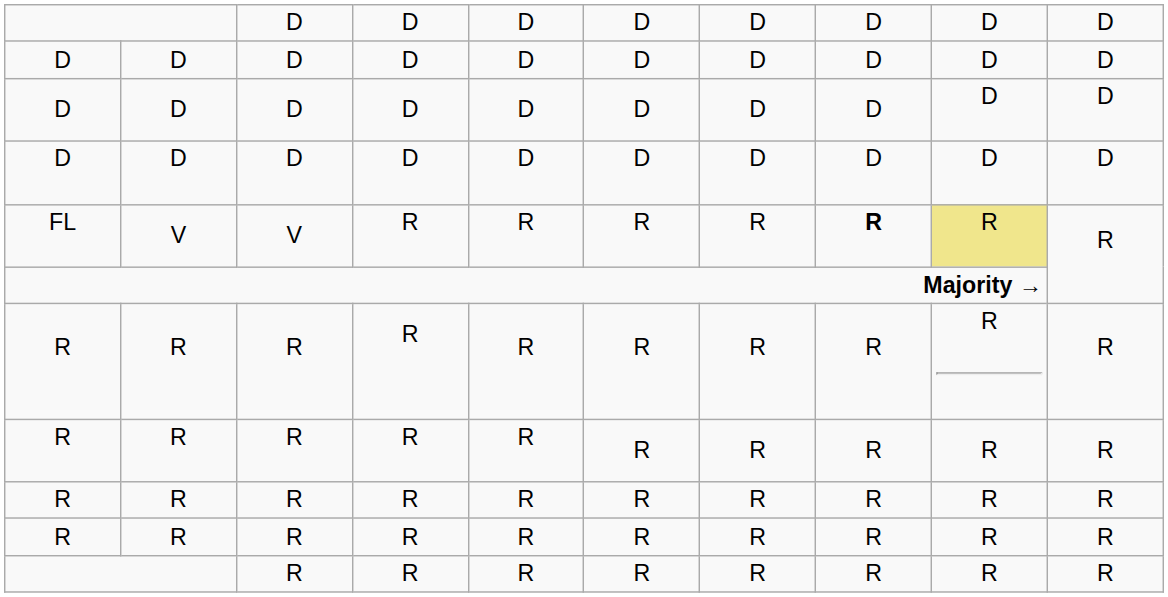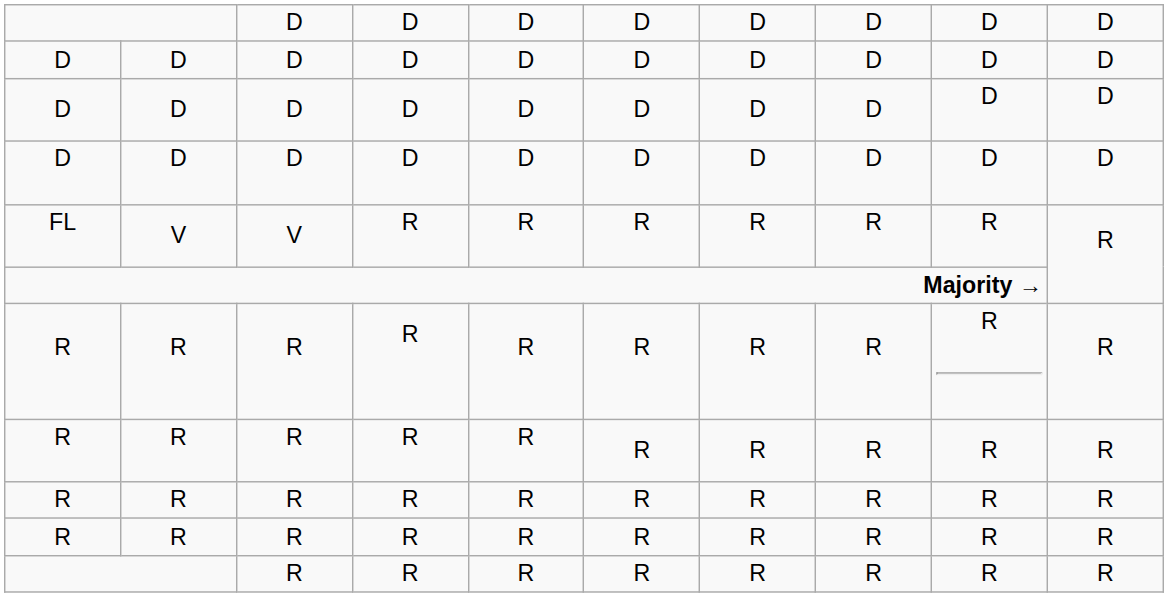FL | column 8: bold -> normal
FL | column 9: khaki background -> no background
